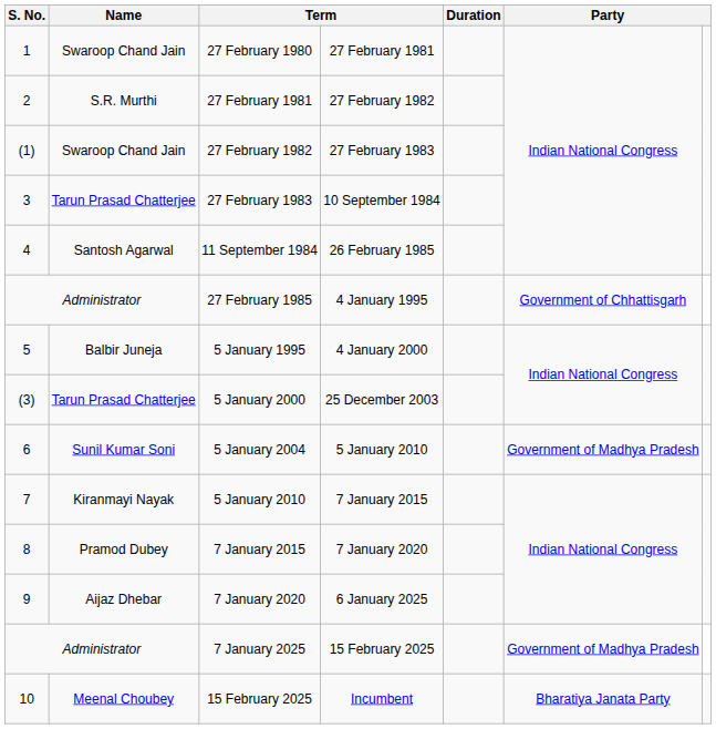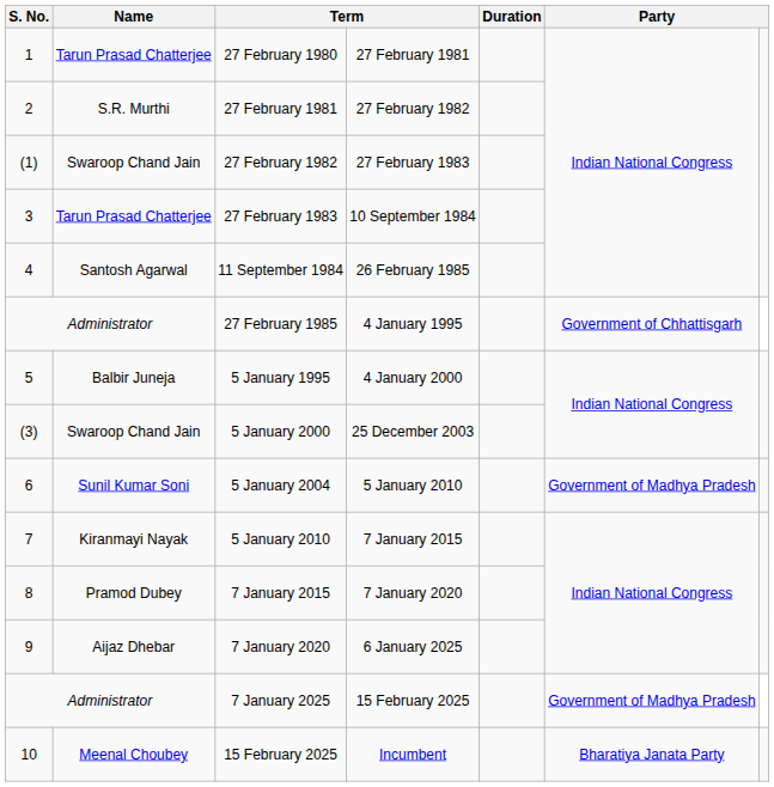27 February 1980 | Name: Swaroop Chand Jain -> Tarun Prasad Chatterjee
5 January 2000 | Name: Tarun Prasad Chatterjee -> Swaroop Chand Jain
